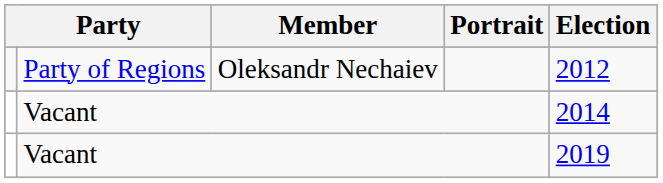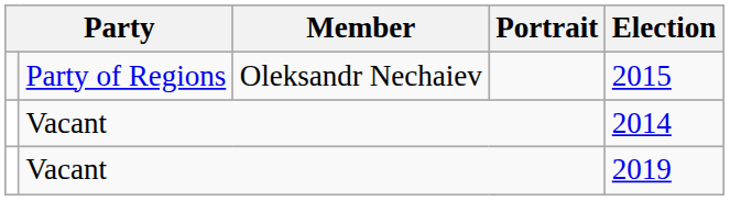Party of Regions | Election: 2012 -> 2015
